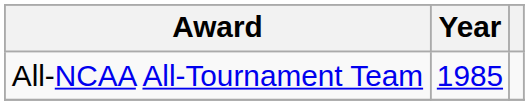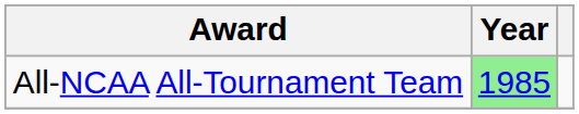row 2 | Year: no background -> lightgreen background
